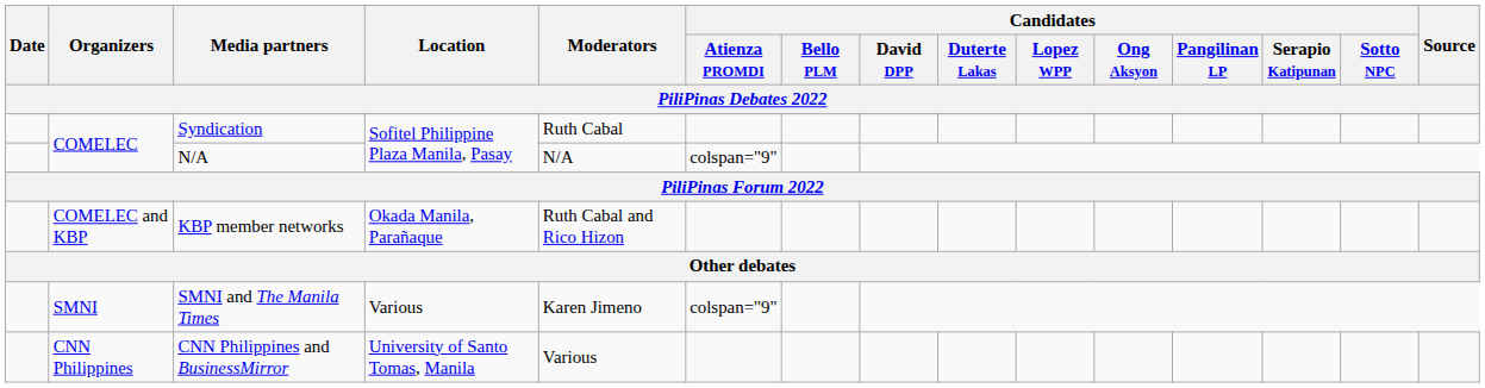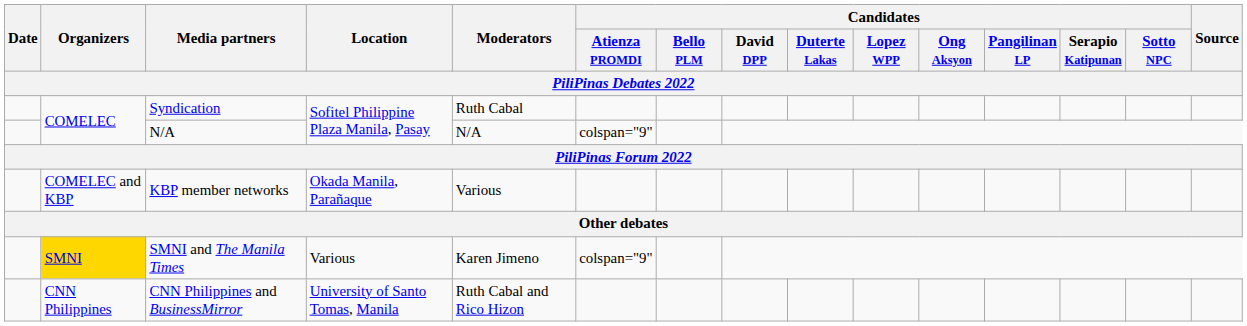KBP member networks | Moderators: Ruth Cabal and Rico Hizon -> Various
SMNI and The Manila Times | Organizers: no background -> gold background
CNN Philippines and BusinessMirror | Moderators: Various -> Ruth Cabal and Rico Hizon
